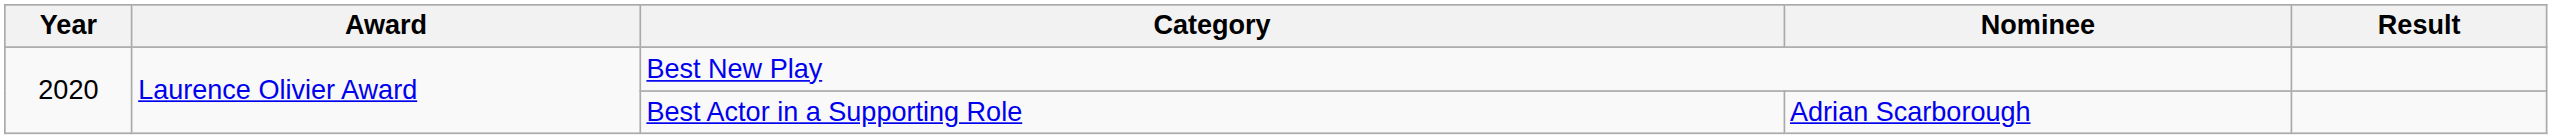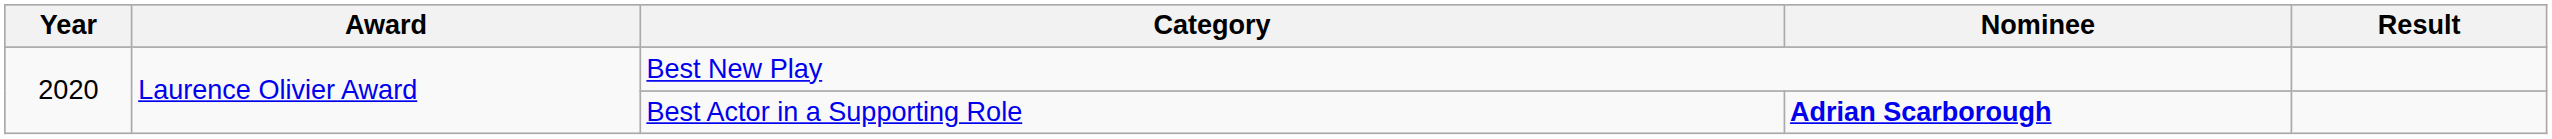Best Actor in a Supporting Role | Nominee: normal -> bold
